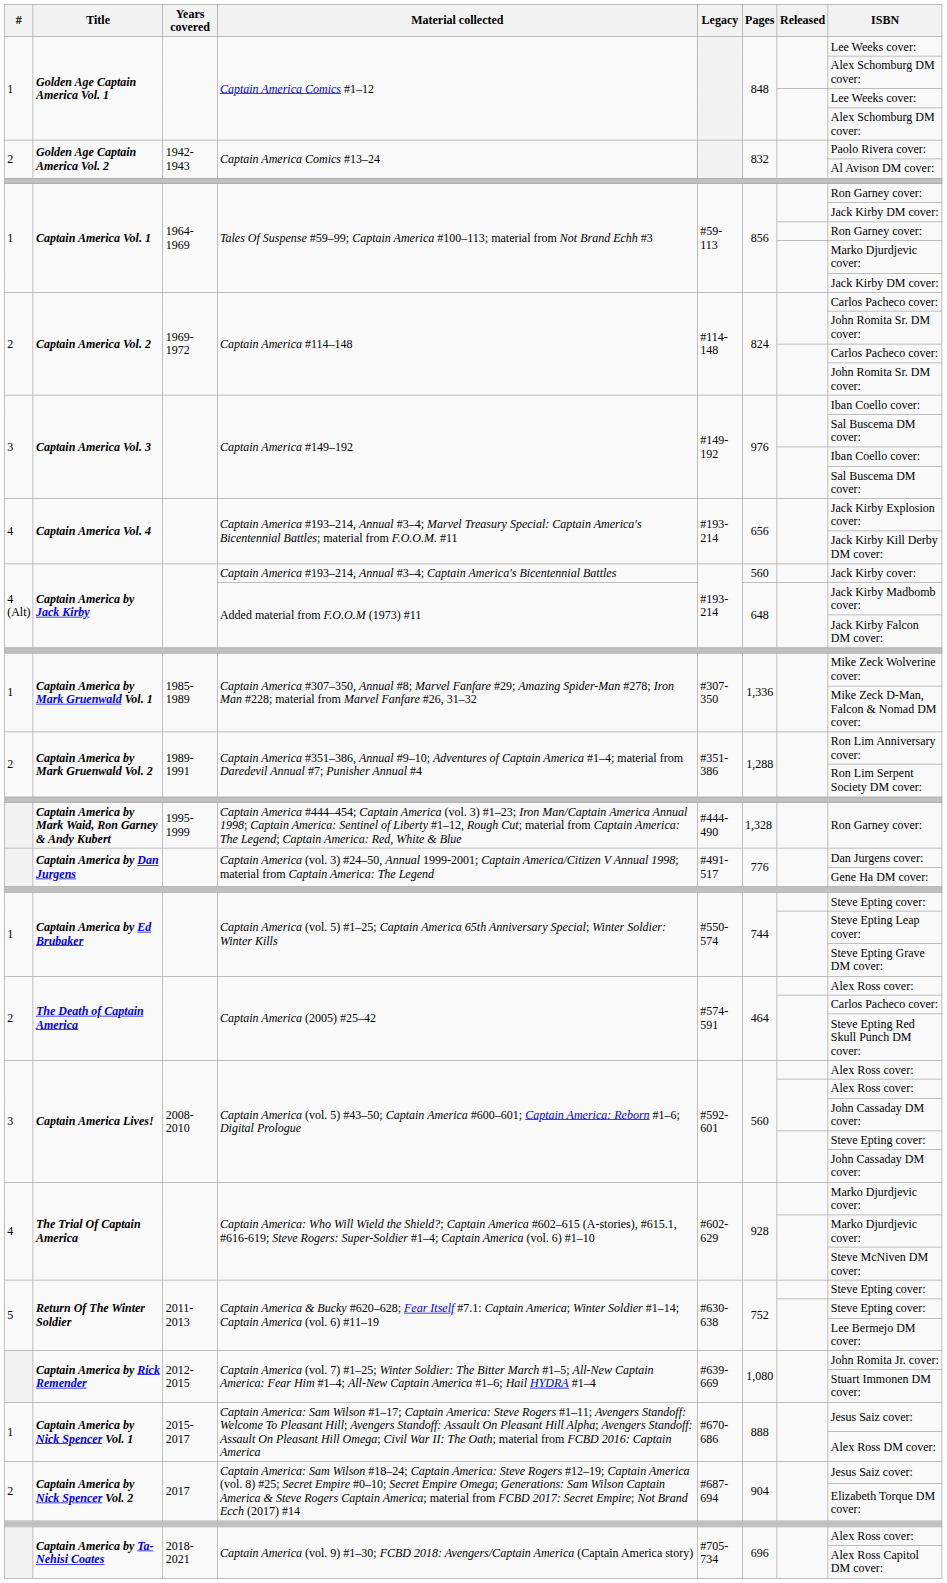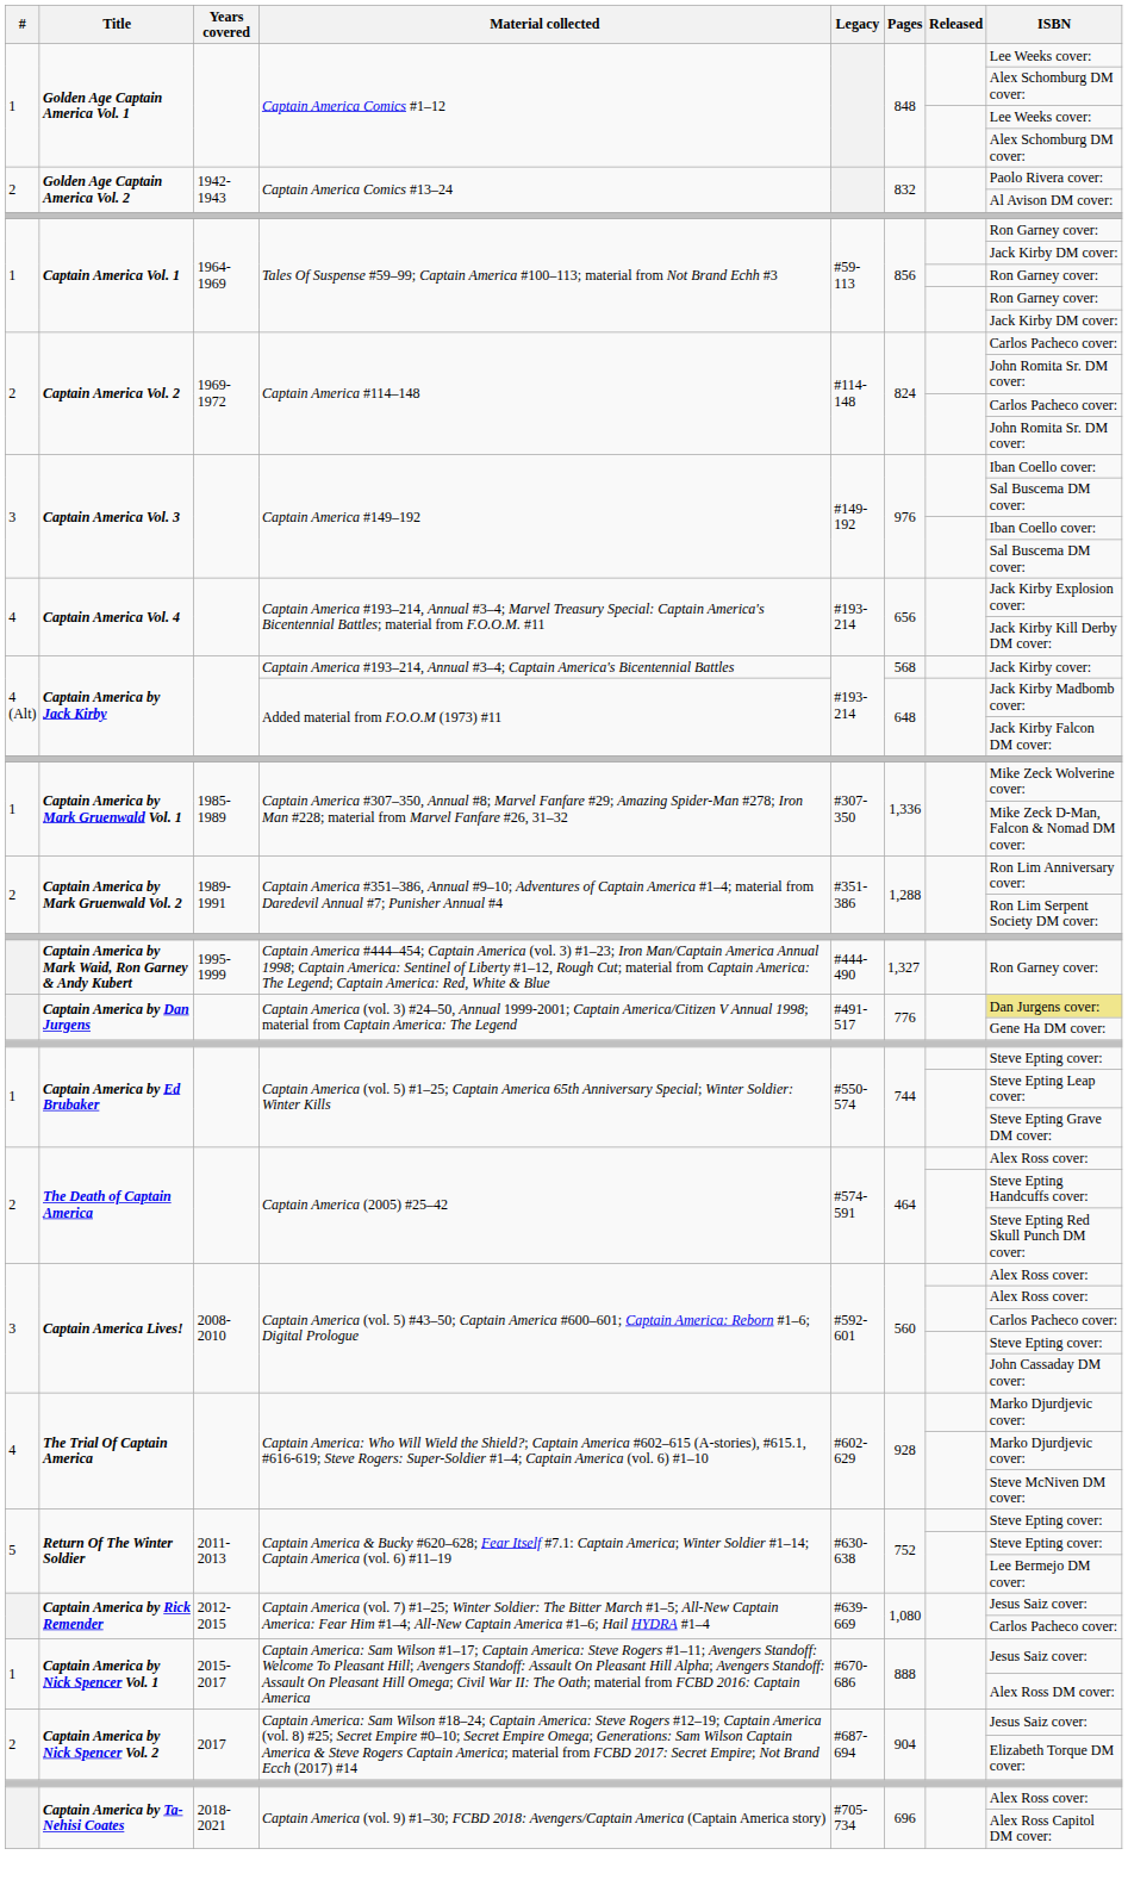row 12 | ISBN: Marko Djurdjevic cover: -> Ron Garney cover:
row 24 | Pages: 560 -> 568
row 33 | Pages: 1,328 -> 1,327
row 34 | ISBN: no background -> khaki background
row 41 | ISBN: Carlos Pacheco cover: -> Steve Epting Handcuffs cover:
row 45 | ISBN: John Cassaday DM cover: -> Carlos Pacheco cover:
row 54 | ISBN: John Romita Jr. cover: -> Jesus Saiz cover:
row 55 | ISBN: Stuart Immonen DM cover: -> Carlos Pacheco cover:
